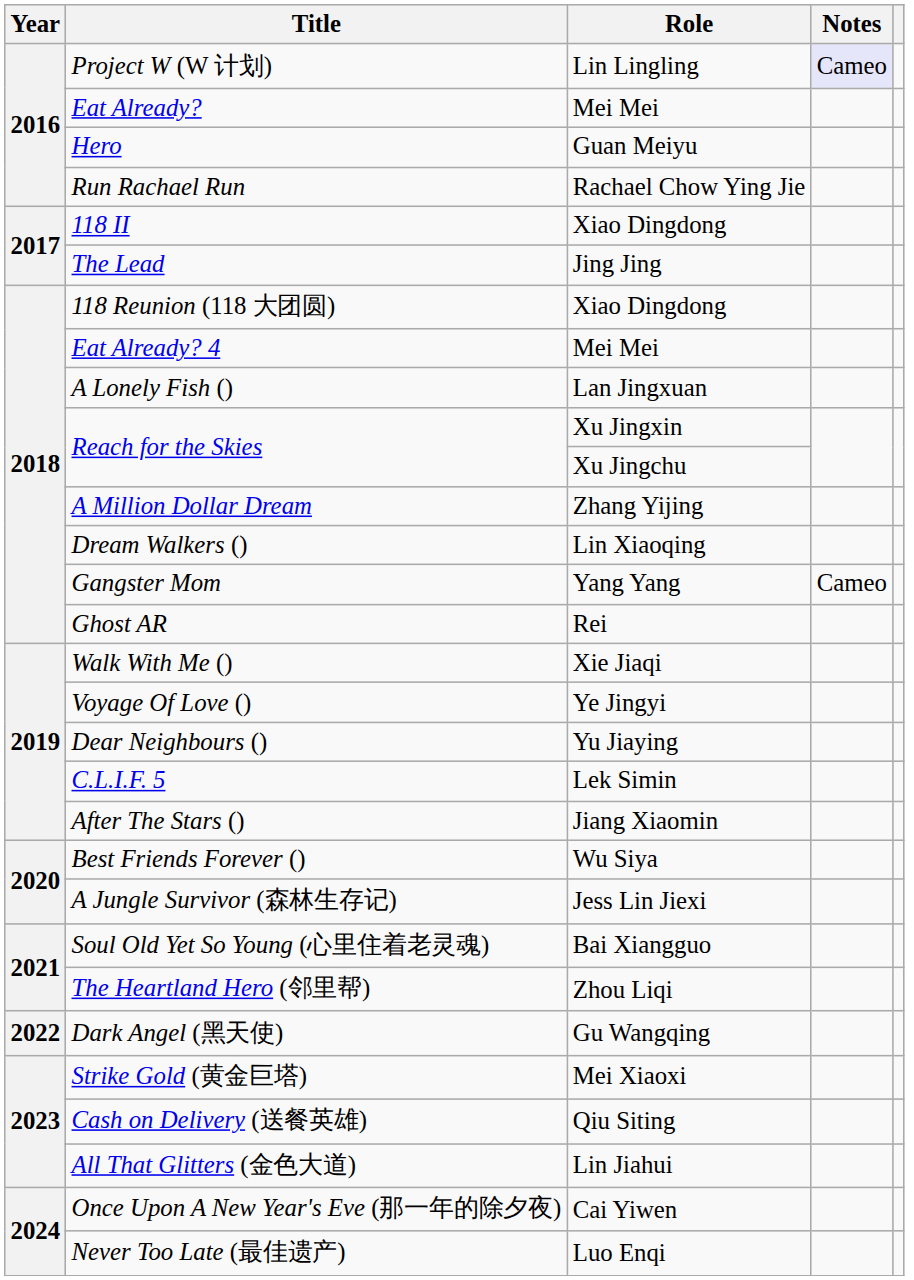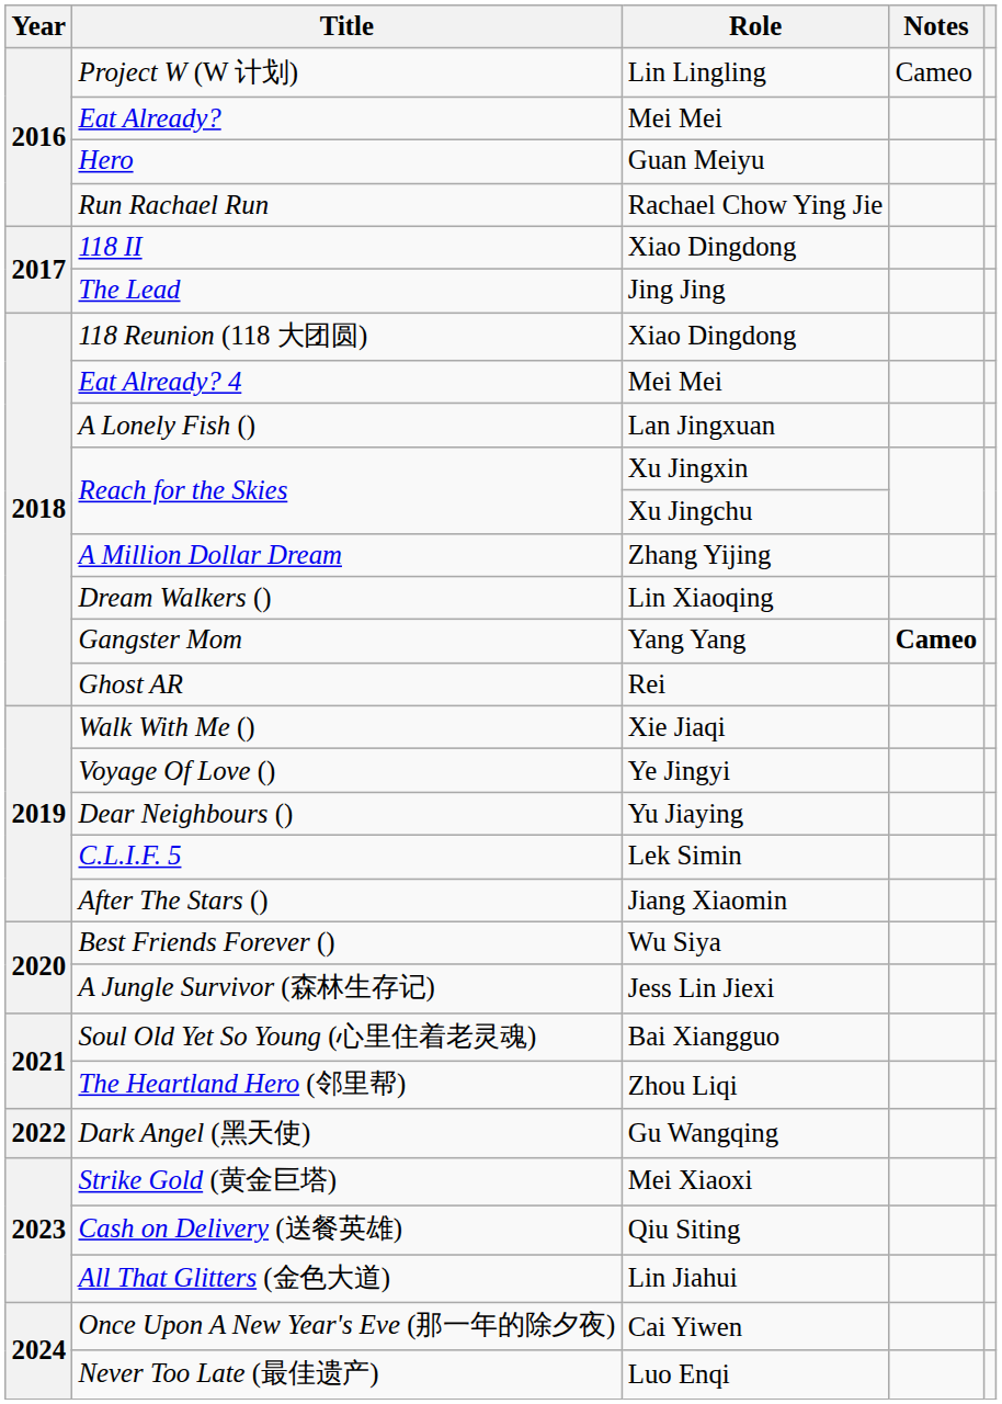Project W (W 计划) | Notes: lavender background -> no background
Gangster Mom | Notes: normal -> bold
